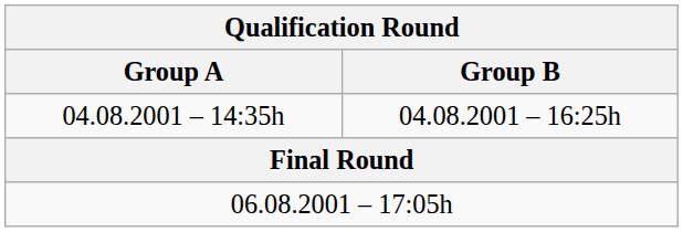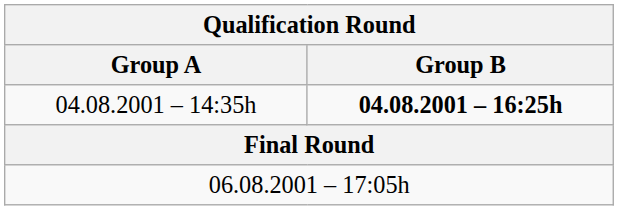04.08.2001 – 14:35h | Group B: normal -> bold
